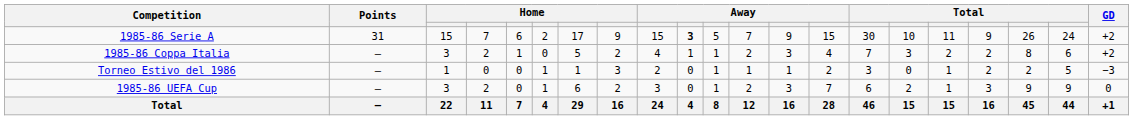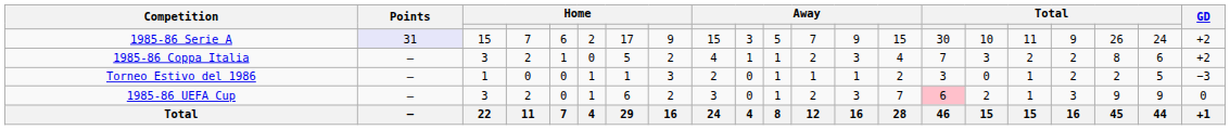1985-86 Serie A | Points: no background -> lavender background
1985-86 Serie A | column 10: bold -> normal
1985-86 UEFA Cup | column 15: no background -> pink background
